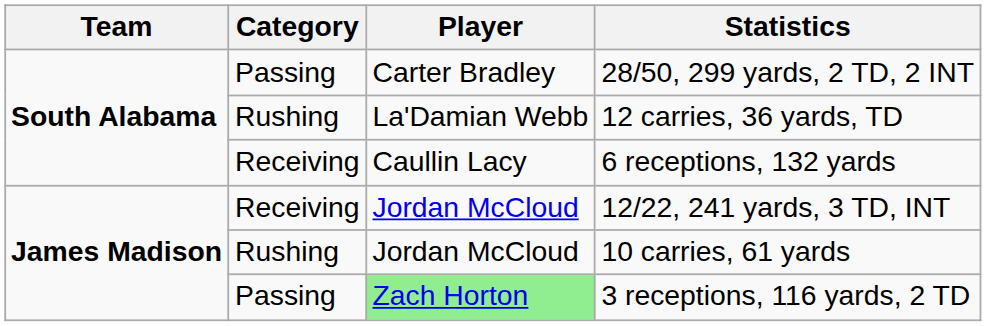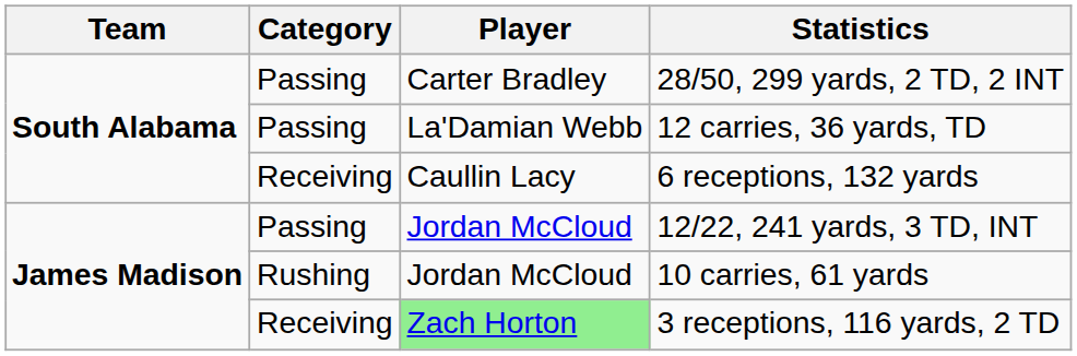12 carries, 36 yards, TD | Category: Rushing -> Passing
12/22, 241 yards, 3 TD, INT | Category: Receiving -> Passing
3 receptions, 116 yards, 2 TD | Category: Passing -> Receiving
